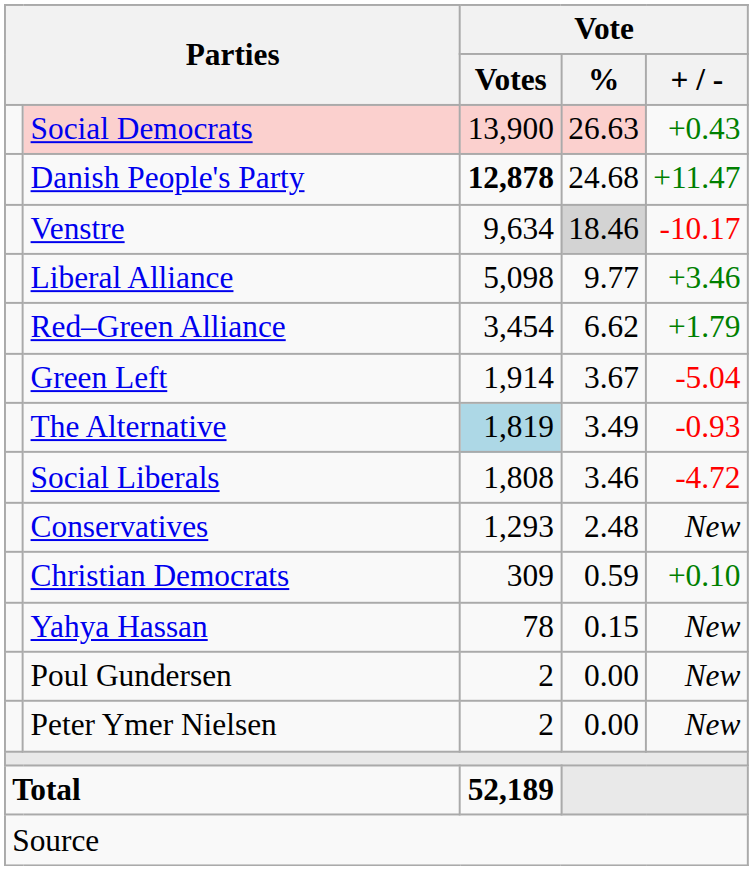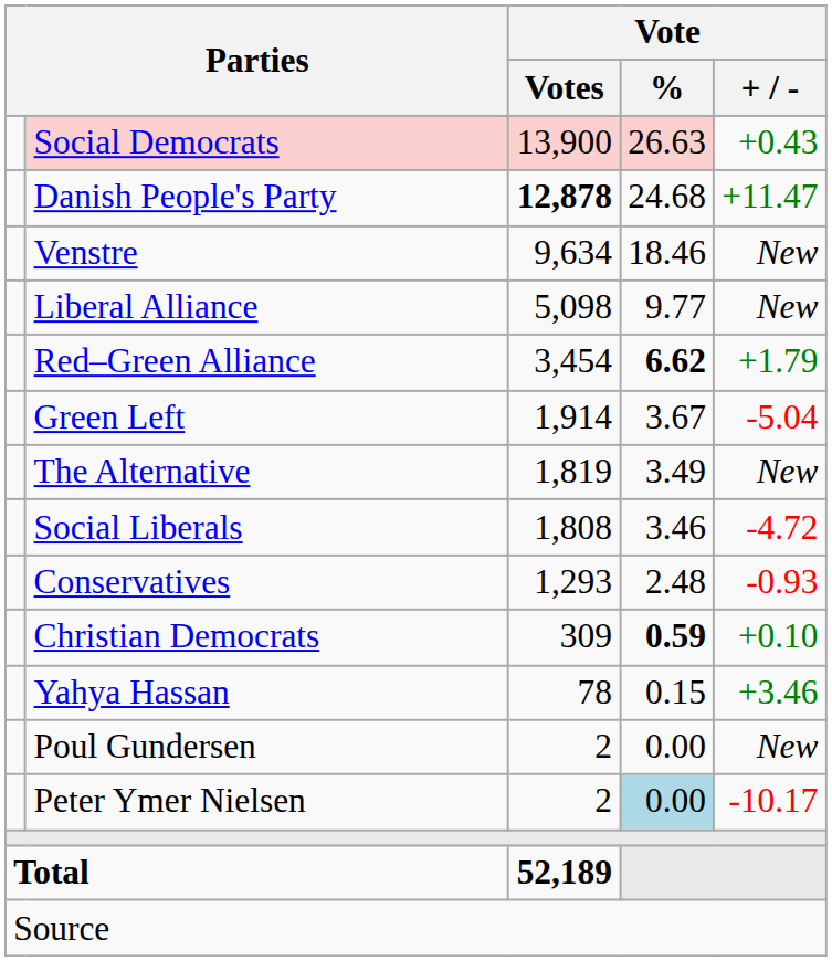Venstre | Vote / %: lightgrey background -> no background
Venstre | Vote / + / -: -10.17 -> New
Liberal Alliance | Vote / + / -: +3.46 -> New
Red–Green Alliance | Vote / %: normal -> bold
The Alternative | Vote / Votes: lightblue background -> no background
The Alternative | Vote / + / -: -0.93 -> New
Conservatives | Vote / + / -: New -> -0.93
Christian Democrats | Vote / %: normal -> bold
Yahya Hassan | Vote / + / -: New -> +3.46
Peter Ymer Nielsen | Vote / %: no background -> lightblue background
Peter Ymer Nielsen | Vote / + / -: New -> -10.17
